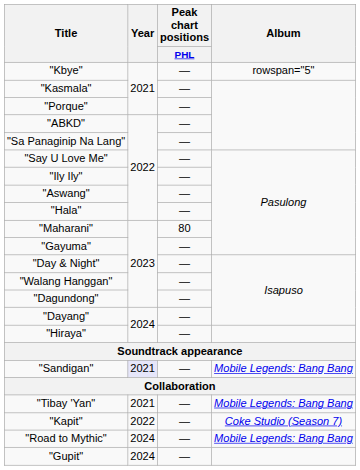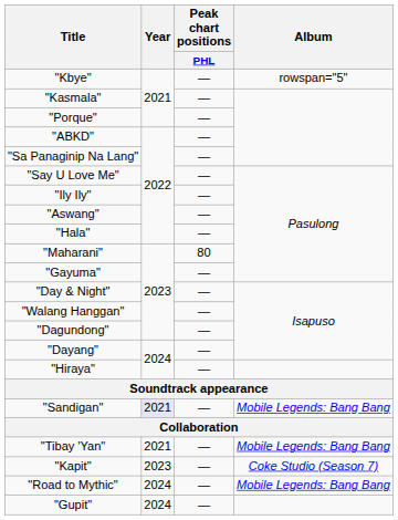"Kapit" | Year: 2022 -> 2023
